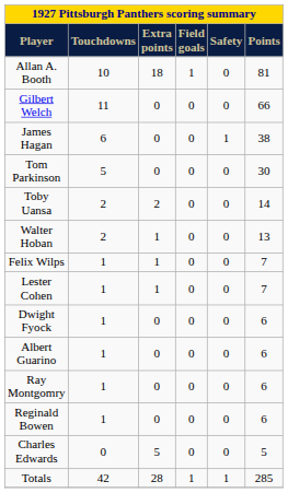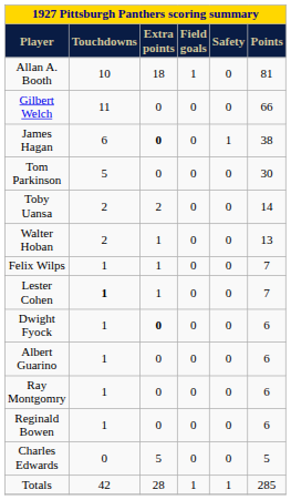James Hagan | Extra points: normal -> bold
Lester Cohen | Touchdowns: normal -> bold
Dwight Fyock | Extra points: normal -> bold
